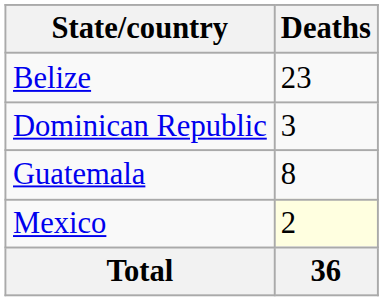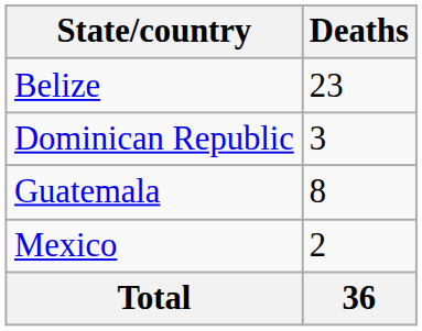Mexico | Deaths: lightyellow background -> no background
